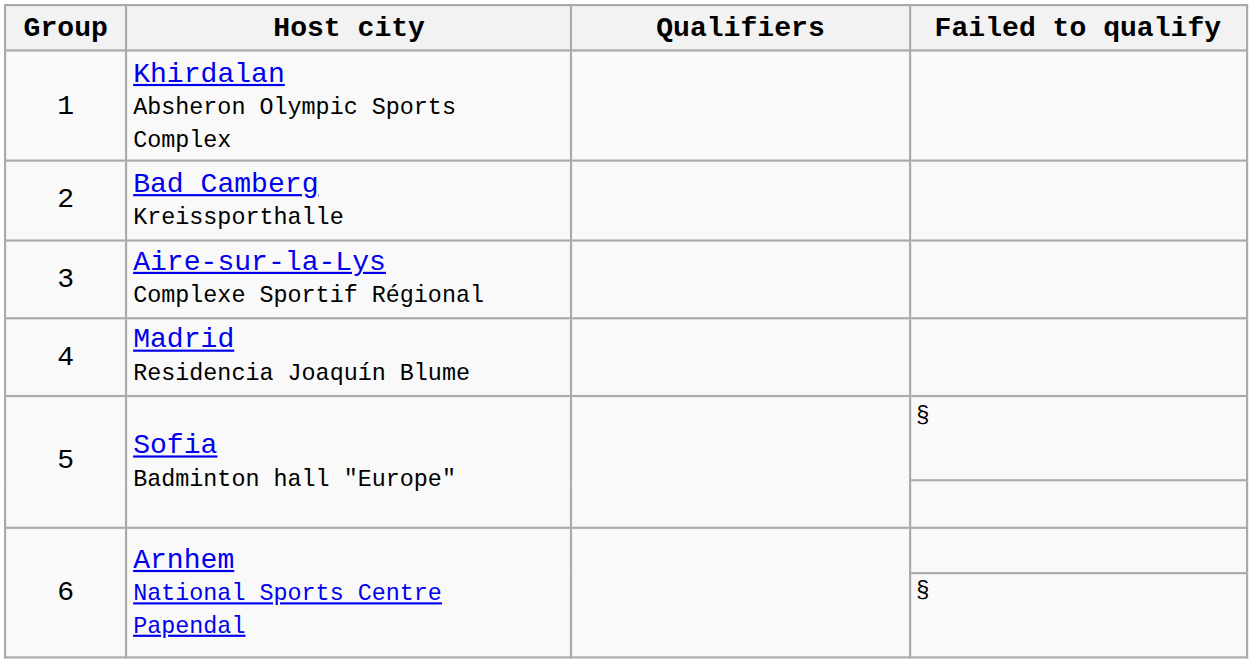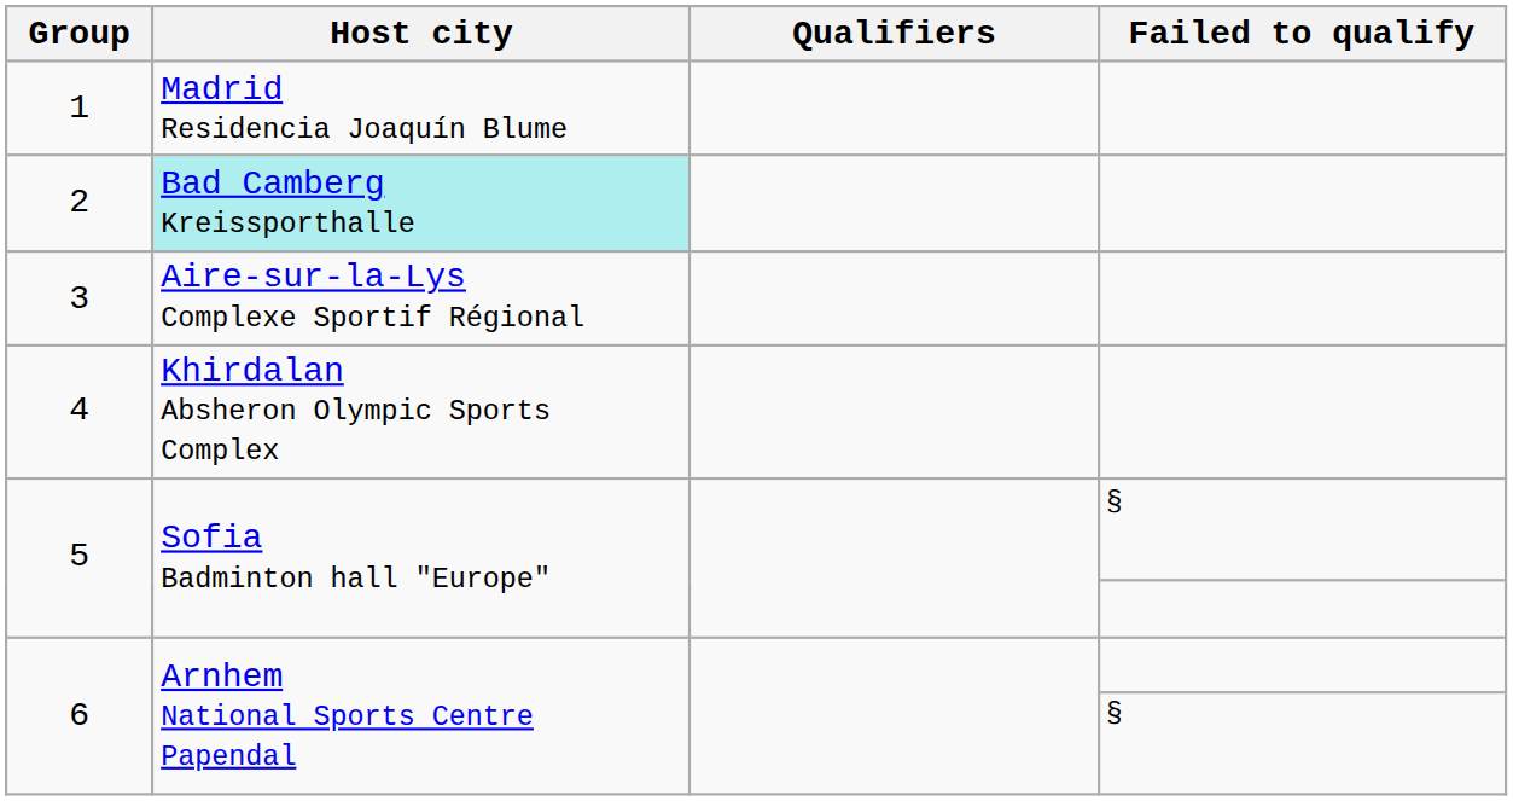1 | Host city: Khirdalan Absheron Olympic Sports Complex -> Madrid Residencia Joaquín Blume
2 | Host city: no background -> paleturquoise background
4 | Host city: Madrid Residencia Joaquín Blume -> Khirdalan Absheron Olympic Sports Complex
